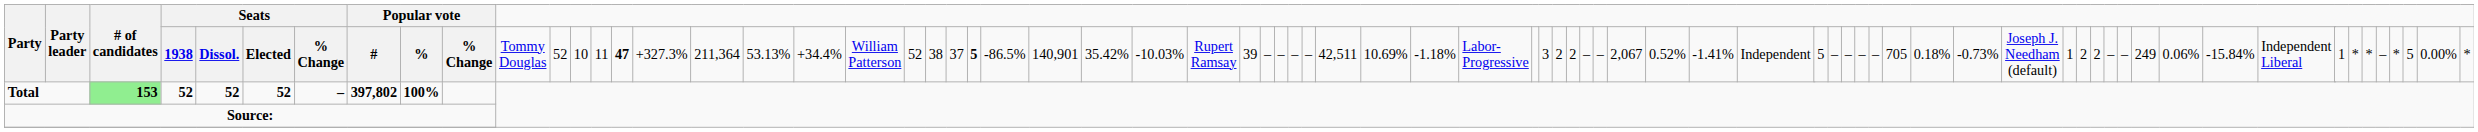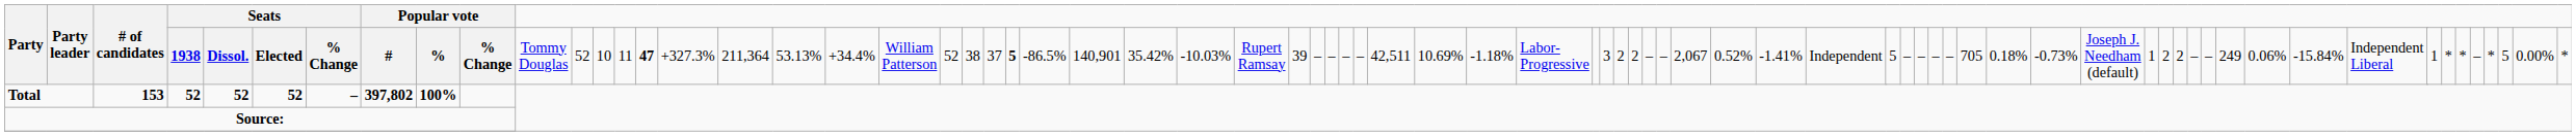Total | # of candidates: lightgreen background -> no background
